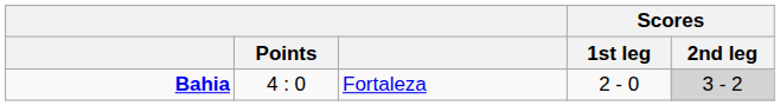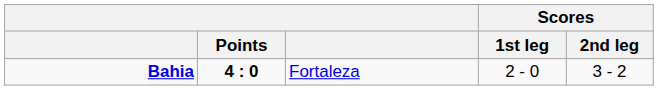Bahia | Points: normal -> bold
Bahia | Scores / 2nd leg: lightgrey background -> no background
